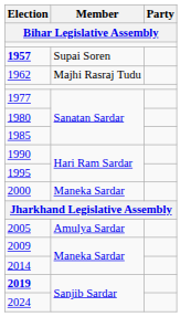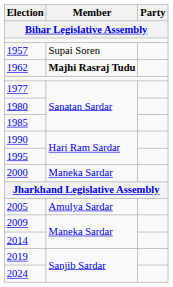1957 | Election: bold -> normal
1962 | Member: normal -> bold
2019 | Election: bold -> normal
